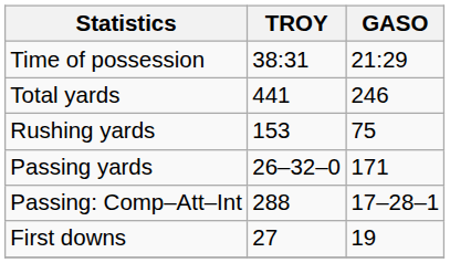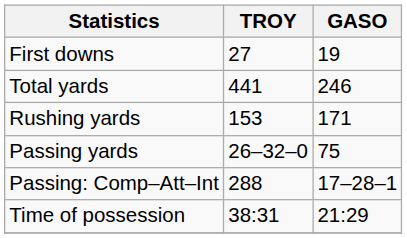rows swapped: First downs <-> Time of possession
Rushing yards | GASO: 75 -> 171
Passing yards | GASO: 171 -> 75
